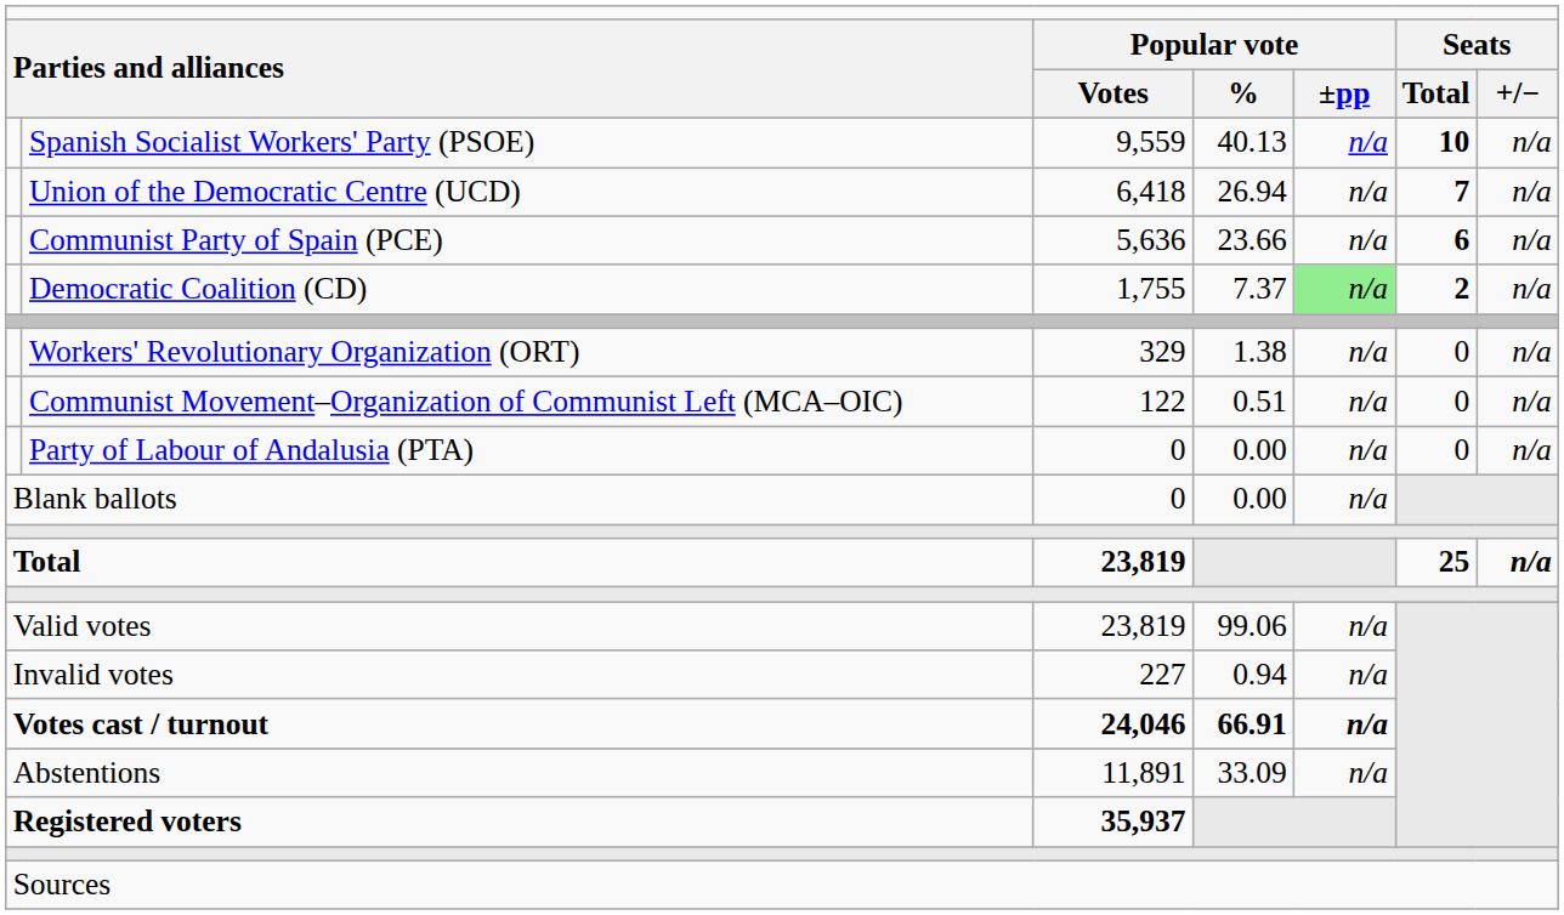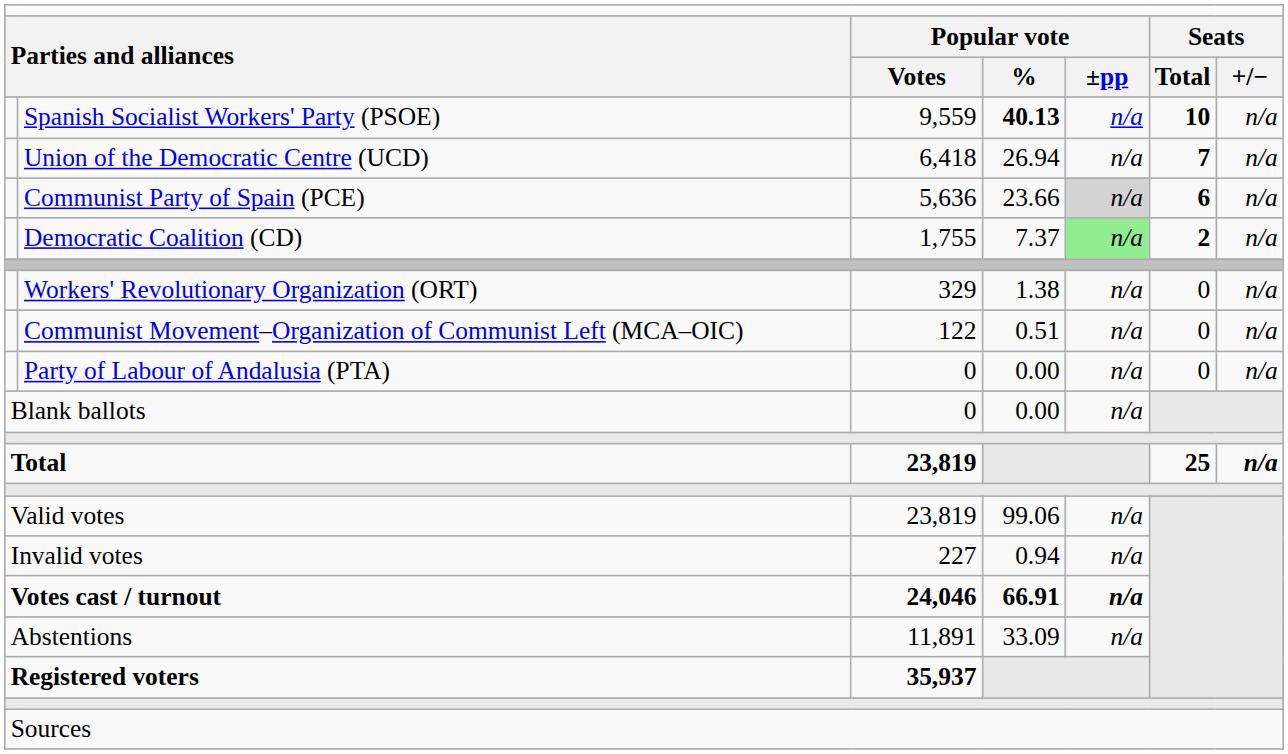Spanish Socialist Workers' Party (PSOE) | column 4: normal -> bold
Communist Party of Spain (PCE) | column 5: no background -> lightgrey background
